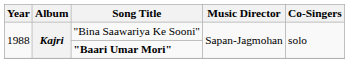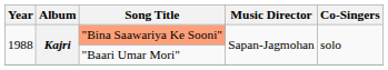"Bina Saawariya Ke Sooni" | Song Title: no background -> lightsalmon background
"Baari Umar Mori" | Song Title: bold -> normal
